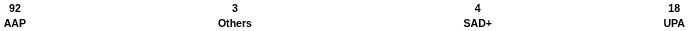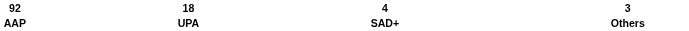columns swapped: 18 <-> 3
